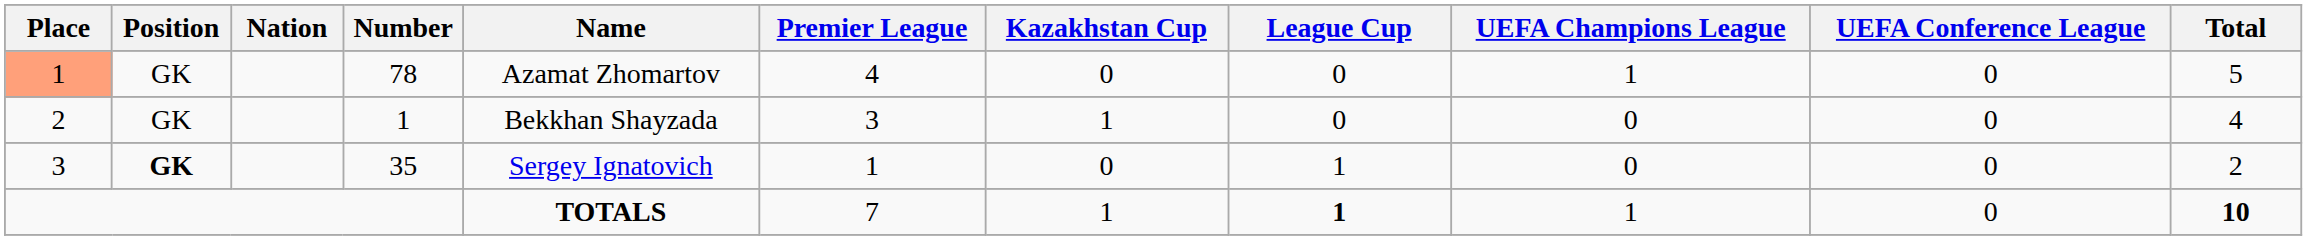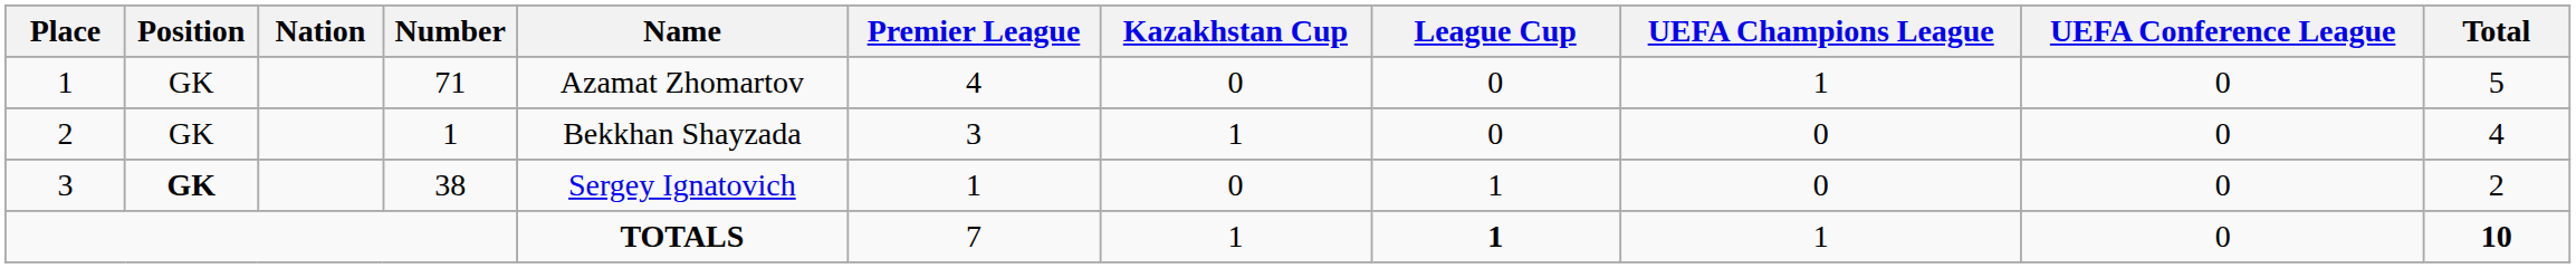row 2 | Place: lightsalmon background -> no background
row 2 | Number: 78 -> 71
row 4 | Number: 35 -> 38
